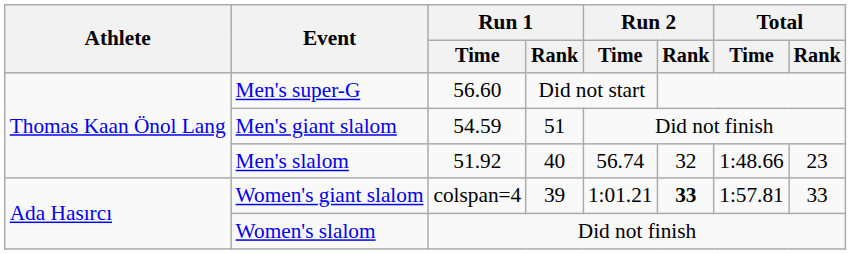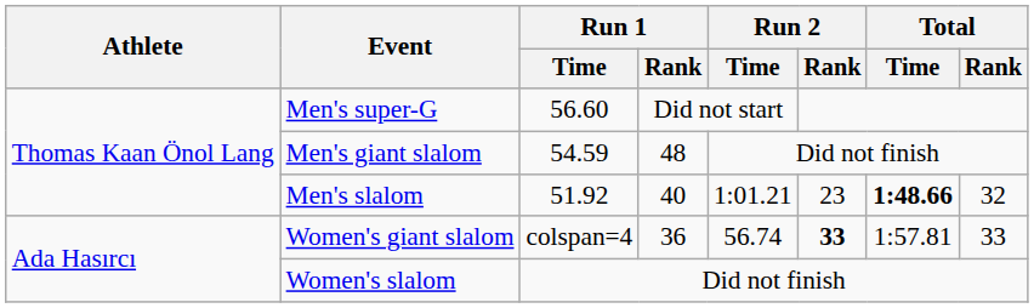Men's giant slalom | Run 1 / Rank: 51 -> 48
Men's slalom | Run 2 / Time: 56.74 -> 1:01.21
Men's slalom | Run 2 / Rank: 32 -> 23
Men's slalom | Total / Time: normal -> bold
Men's slalom | Total / Rank: 23 -> 32
Women's giant slalom | Run 1 / Rank: 39 -> 36
Women's giant slalom | Run 2 / Time: 1:01.21 -> 56.74
